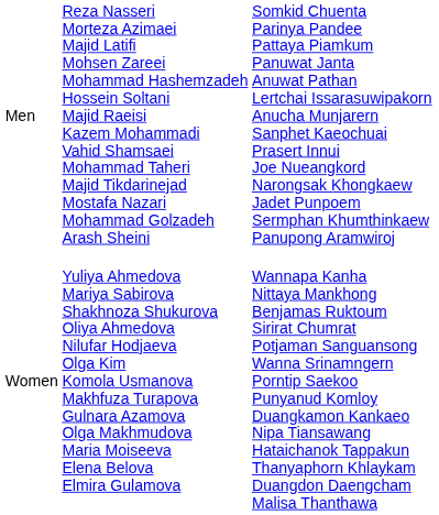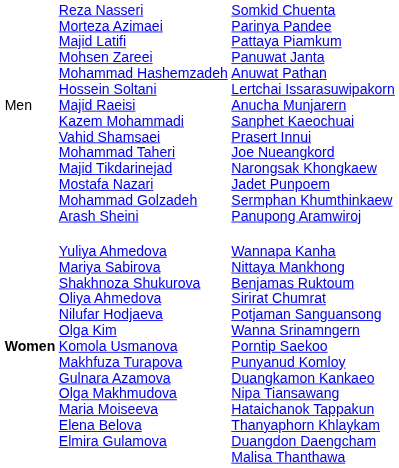Women | column 1: normal -> bold
